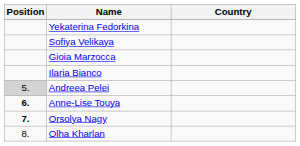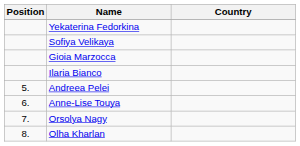Andreea Pelei | Position: lightgrey background -> no background
Anne-Lise Touya | Position: bold -> normal
Orsolya Nagy | Position: bold -> normal
